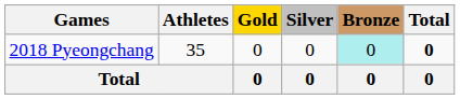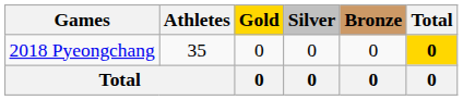2018 Pyeongchang | Bronze: paleturquoise background -> no background
2018 Pyeongchang | Total: no background -> gold background
